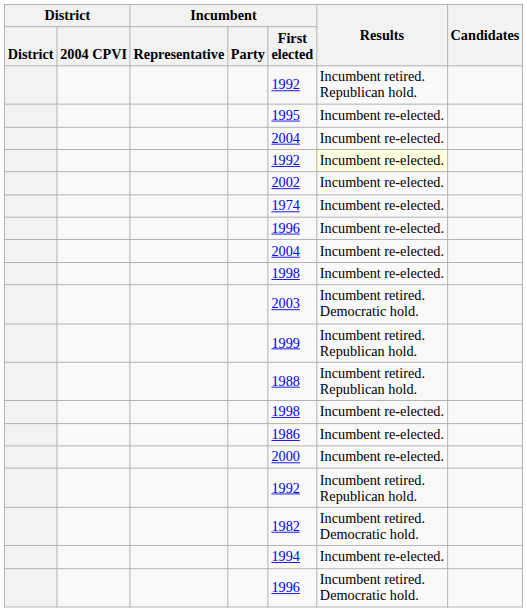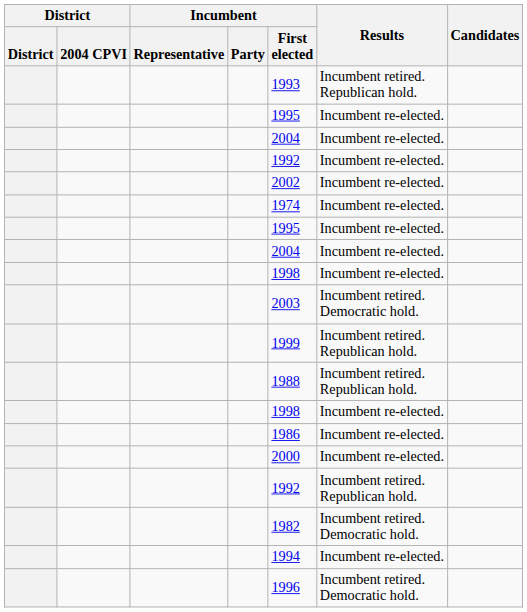row 3 | Incumbent / First elected: 1992 -> 1993
row 6 | Results: lightyellow background -> no background
row 9 | Incumbent / First elected: 1996 -> 1995
